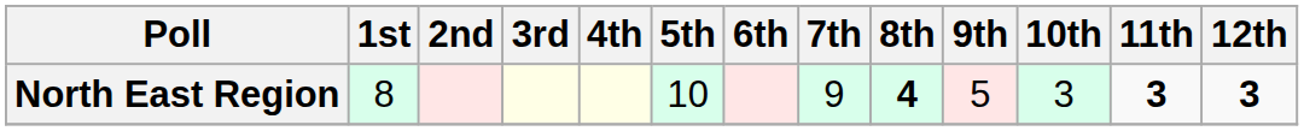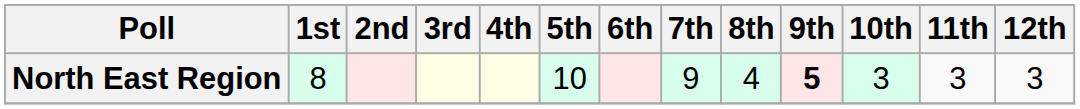North East Region | 8th: bold -> normal
North East Region | 9th: normal -> bold
North East Region | 11th: bold -> normal
North East Region | 12th: bold -> normal
